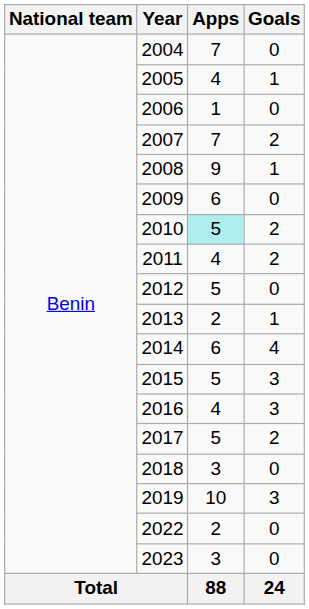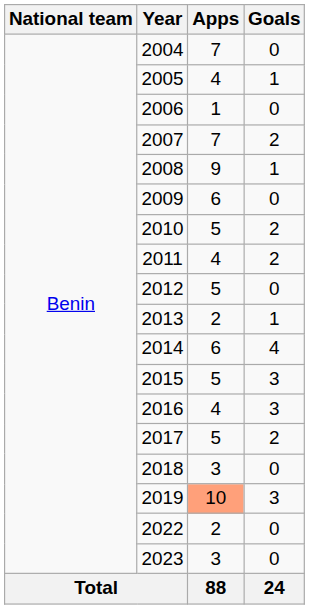2010 | Apps: paleturquoise background -> no background
2019 | Apps: no background -> lightsalmon background
